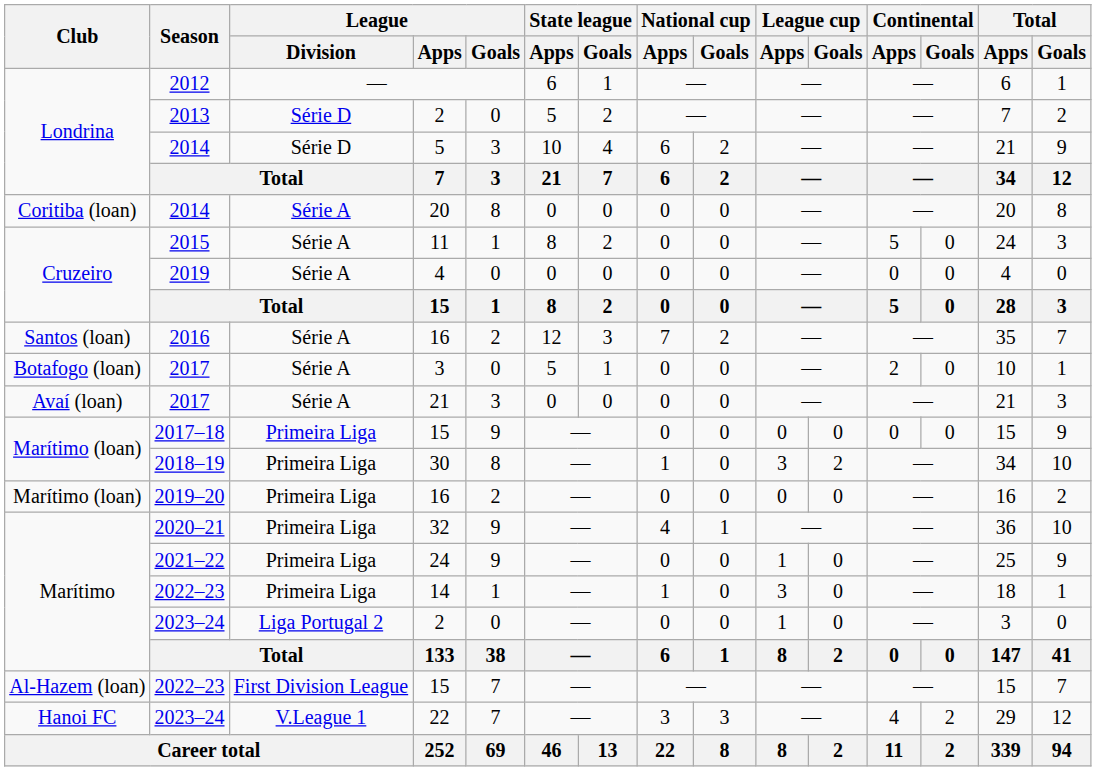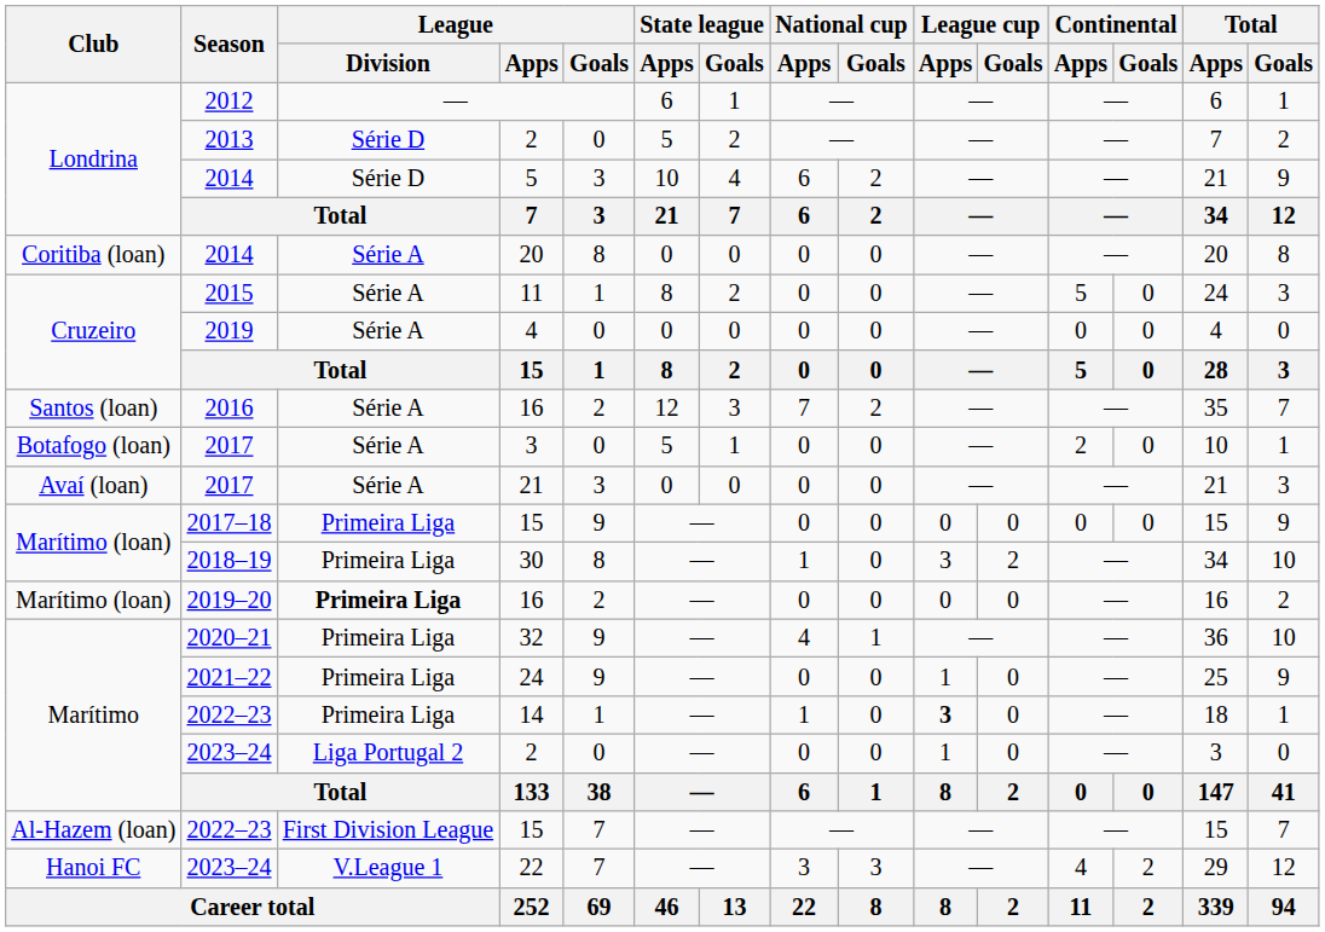2019–20 / 16 | League / Division: normal -> bold
14 | League cup / Apps: normal -> bold
